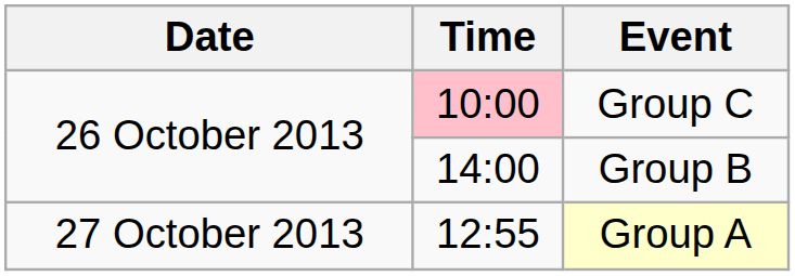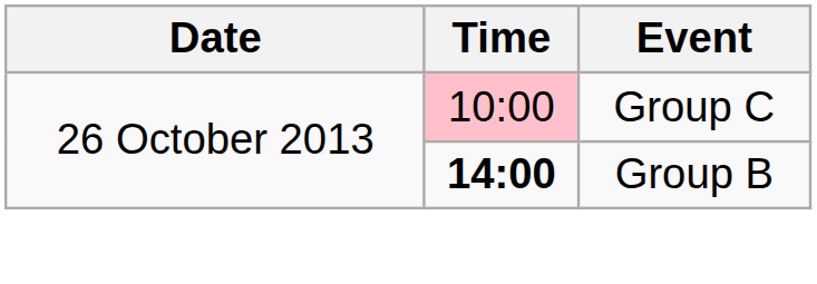Group B | Time: normal -> bold
- row: 27 October 2013 | 12:55 | Group A
